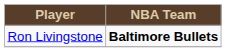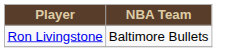Ron Livingstone | NBA Team: bold -> normal
